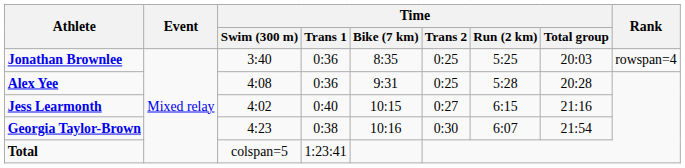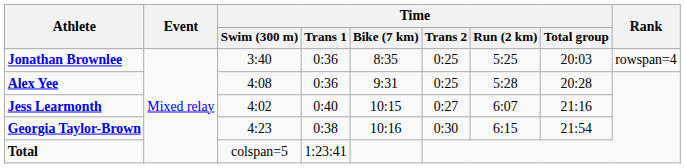Jess Learmonth | Time / Run (2 km): 6:15 -> 6:07
Georgia Taylor-Brown | Time / Run (2 km): 6:07 -> 6:15
